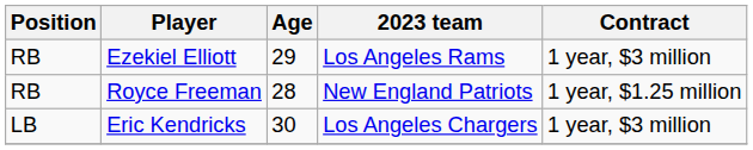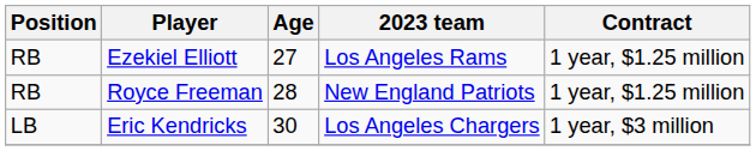Ezekiel Elliott | Age: 29 -> 27
Ezekiel Elliott | Contract: 1 year, $3 million -> 1 year, $1.25 million
